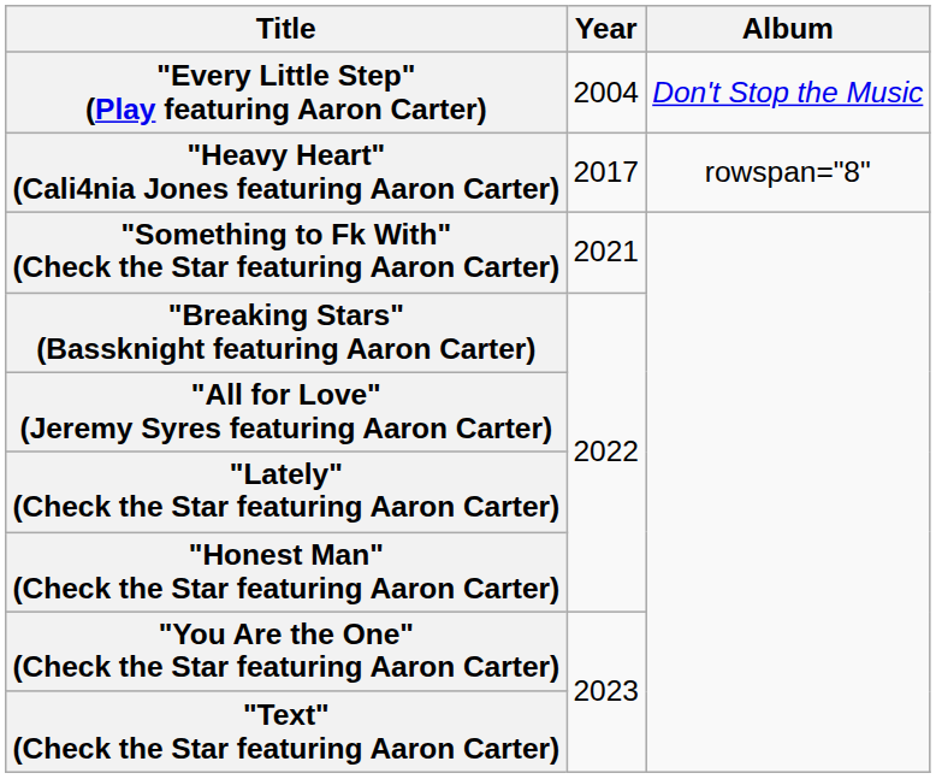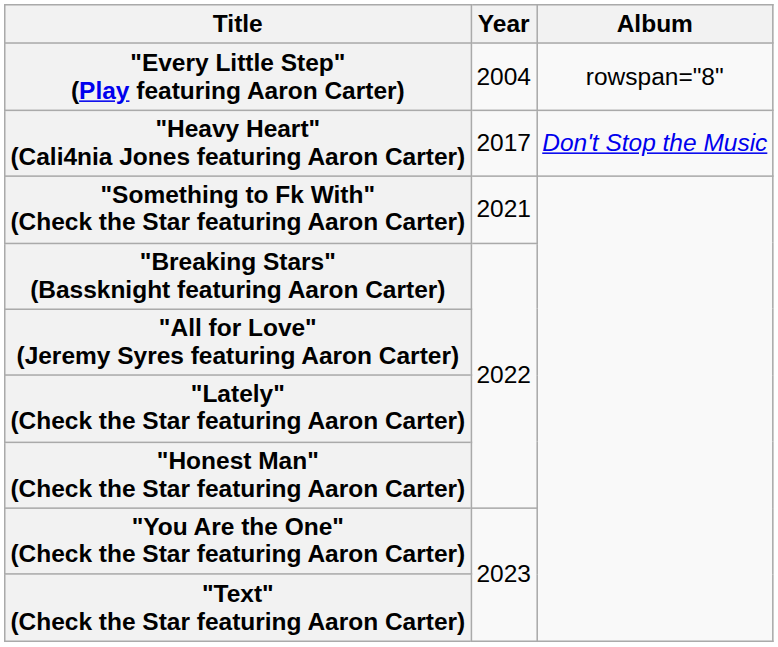"Every Little Step" (Play featuring Aaron Carter) | Album: Don't Stop the Music -> rowspan="8"
"Heavy Heart" (Cali4nia Jones featuring Aaron Carter) | Album: rowspan="8" -> Don't Stop the Music
